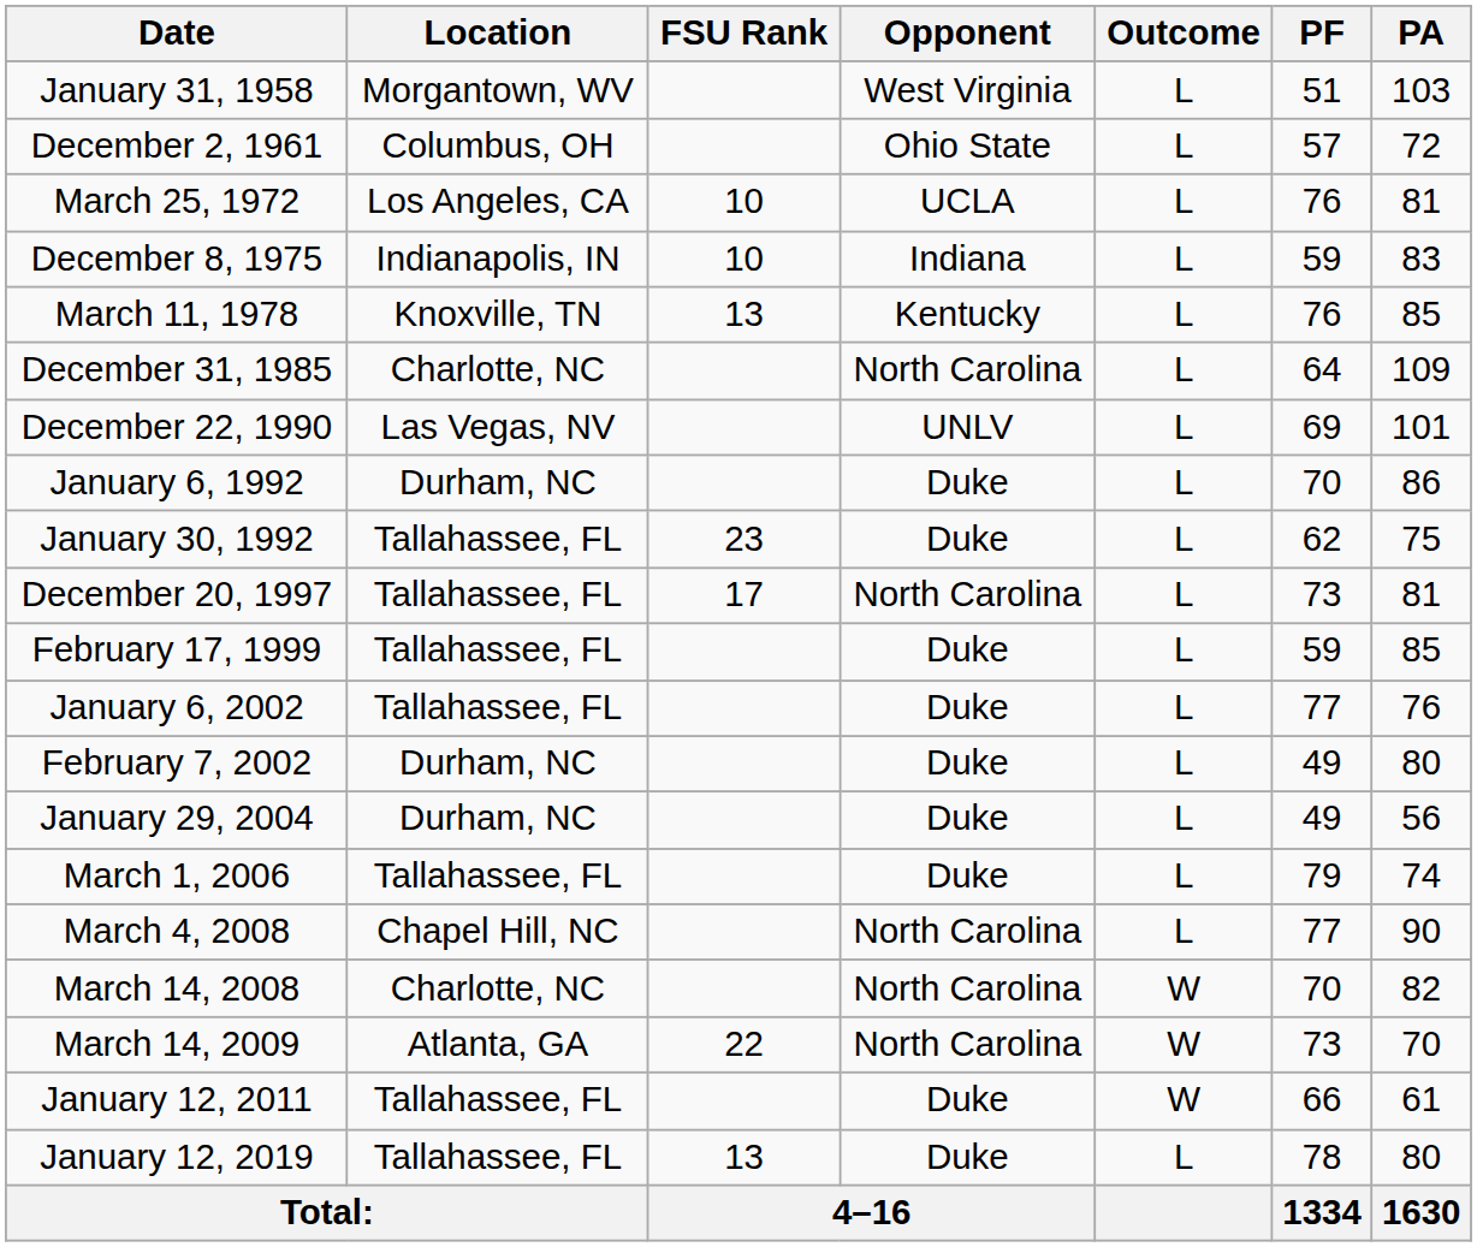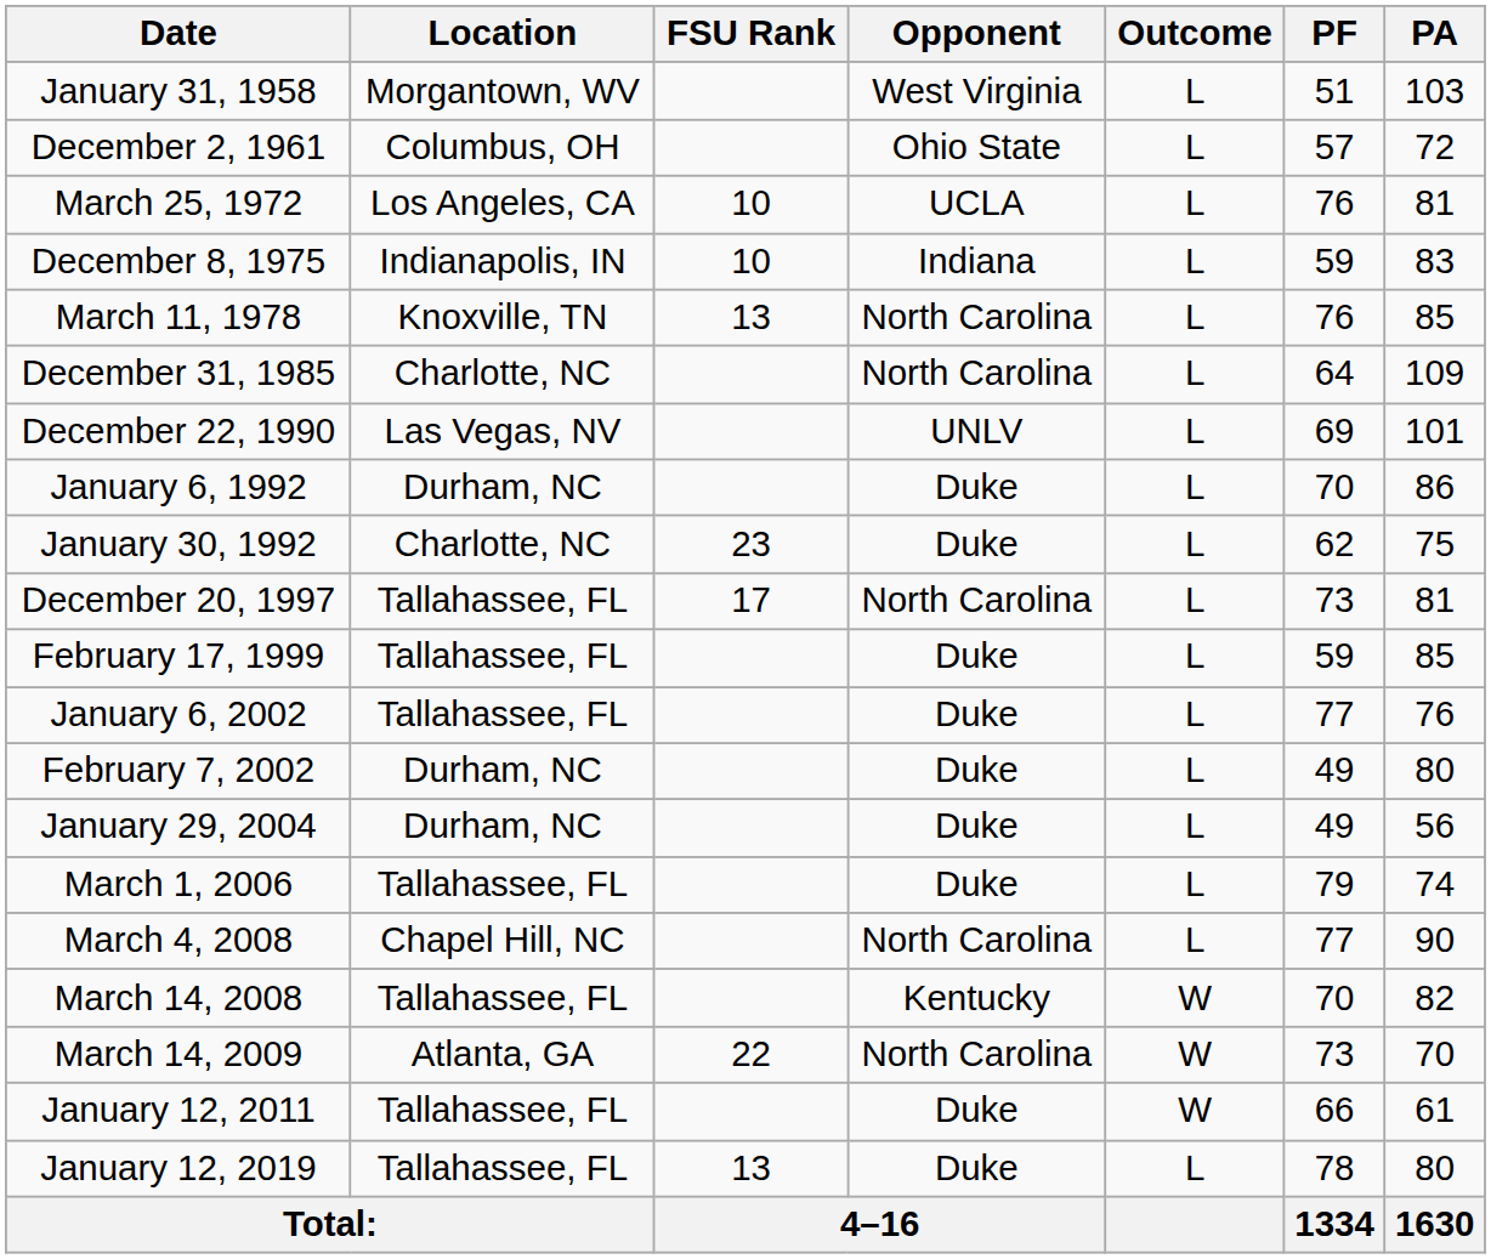March 11, 1978 | Opponent: Kentucky -> North Carolina
January 30, 1992 | Location: Tallahassee, FL -> Charlotte, NC
March 14, 2008 | Location: Charlotte, NC -> Tallahassee, FL
March 14, 2008 | Opponent: North Carolina -> Kentucky
